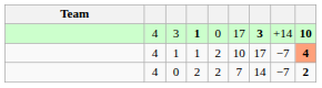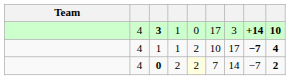row 2 | column 3: normal -> bold
row 2 | column 4: bold -> normal
row 2 | column 7: bold -> normal
row 2 | column 8: normal -> bold
row 3 | column 8: normal -> bold
row 3 | column 9: lightsalmon background -> no background
row 4 | column 3: normal -> bold
row 4 | column 5: no background -> lightyellow background
